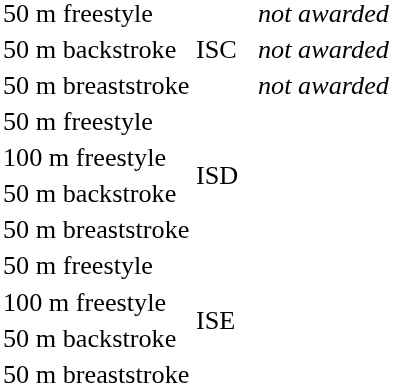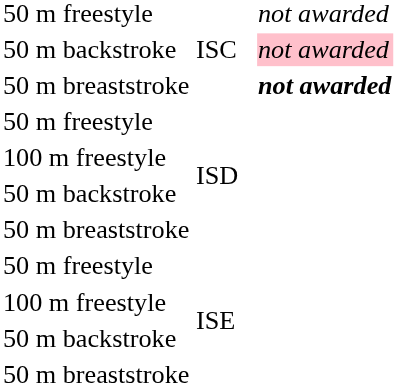50 m backstroke / ISC | column 3: no background -> pink background
50 m breaststroke / ISC | column 3: normal -> bold
